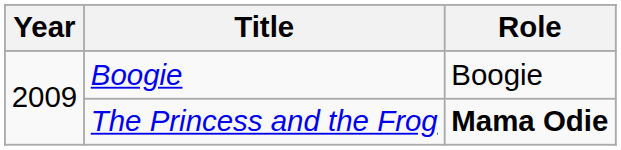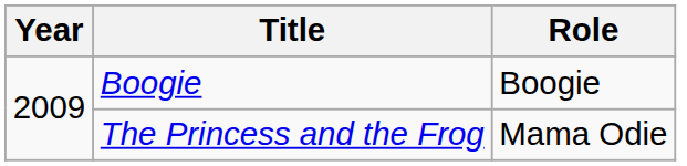The Princess and the Frog | Role: bold -> normal
